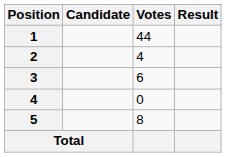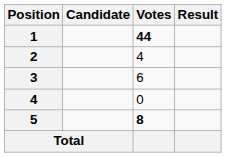1 | Votes: normal -> bold
5 | Votes: normal -> bold
